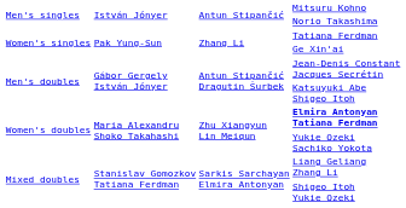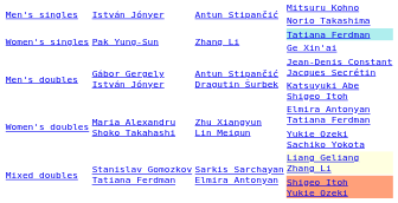Tatiana Ferdman | column 4: no background -> paleturquoise background
Elmira Antonyan Tatiana Ferdman | column 4: bold -> normal
Liang Geliang Zhang Li | column 4: no background -> lightyellow background
Shigeo Itoh Yukie Ozeki | column 4: no background -> lightsalmon background
